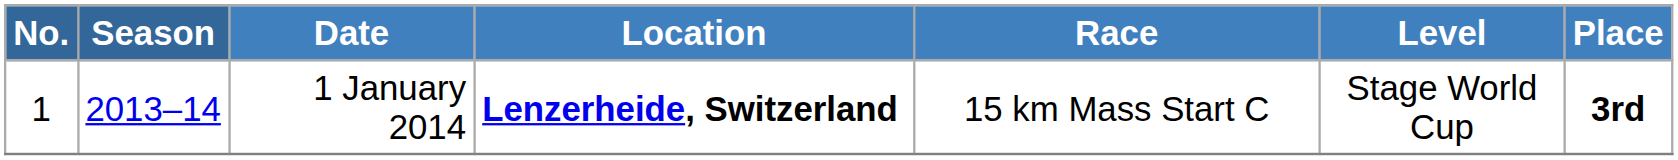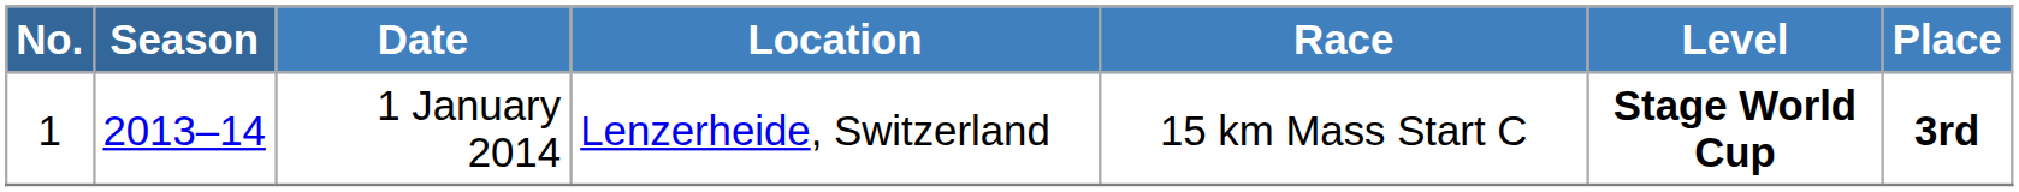1 January 2014 | Location: bold -> normal
1 January 2014 | Level: normal -> bold
